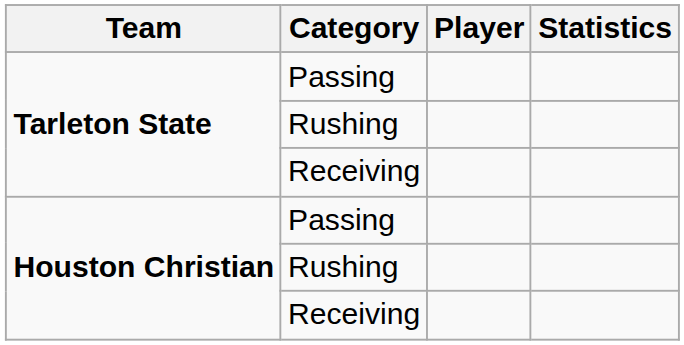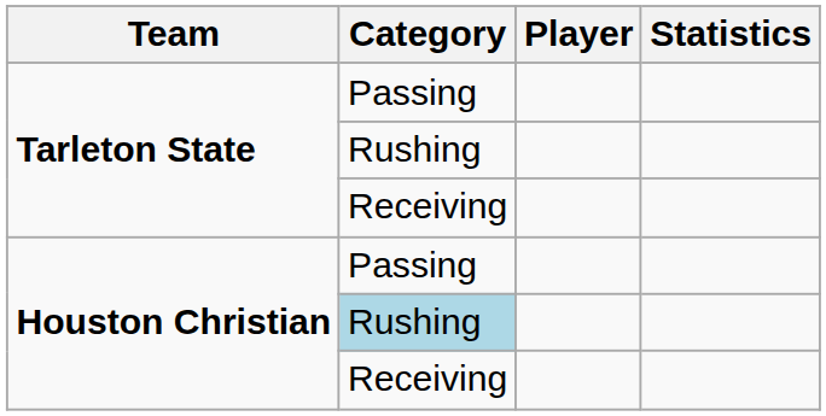Houston Christian / Rushing | Category: no background -> lightblue background
